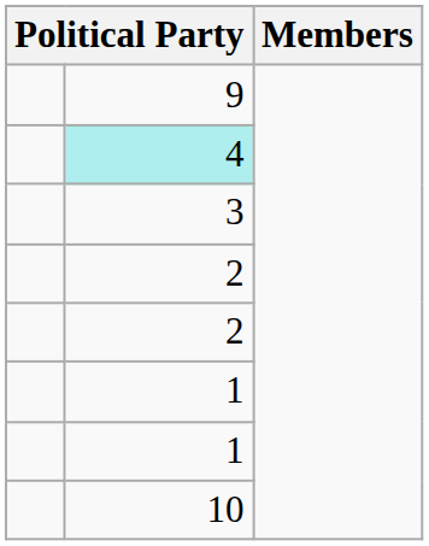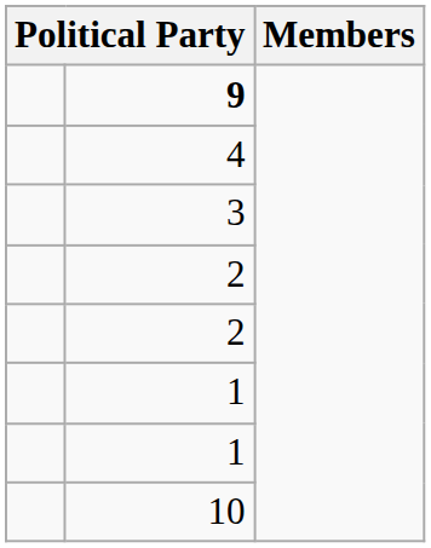9 | column 2: normal -> bold
4 | column 2: paleturquoise background -> no background
